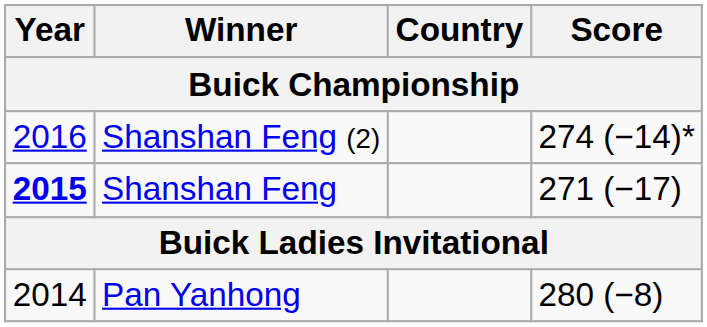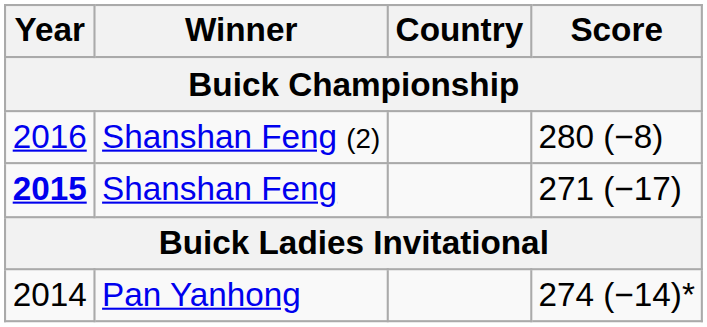Shanshan Feng (2) | Score: 274 (−14)* -> 280 (−8)
Pan Yanhong | Score: 280 (−8) -> 274 (−14)*
